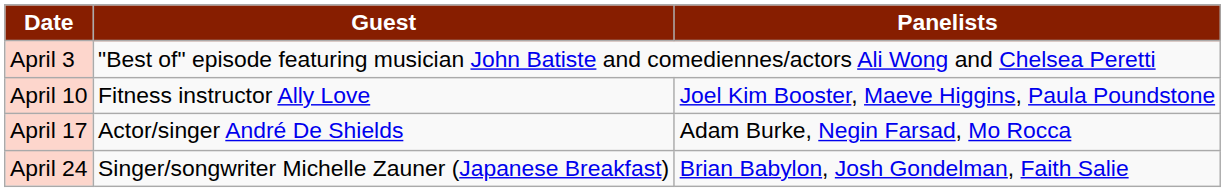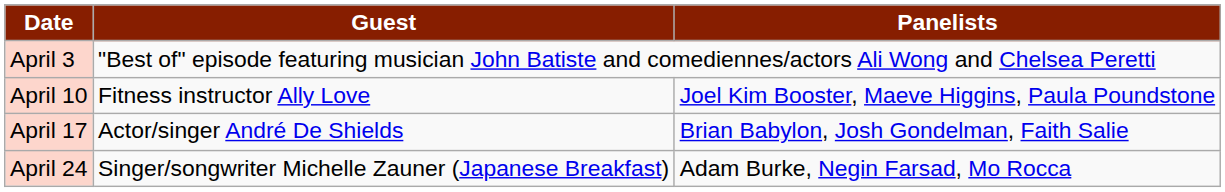April 17 | Panelists: Adam Burke, Negin Farsad, Mo Rocca -> Brian Babylon, Josh Gondelman, Faith Salie
April 24 | Panelists: Brian Babylon, Josh Gondelman, Faith Salie -> Adam Burke, Negin Farsad, Mo Rocca
